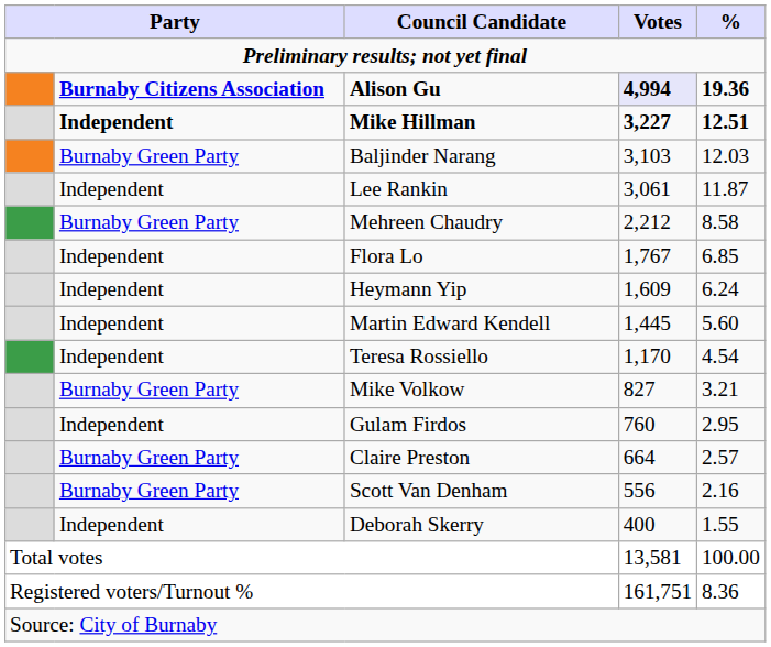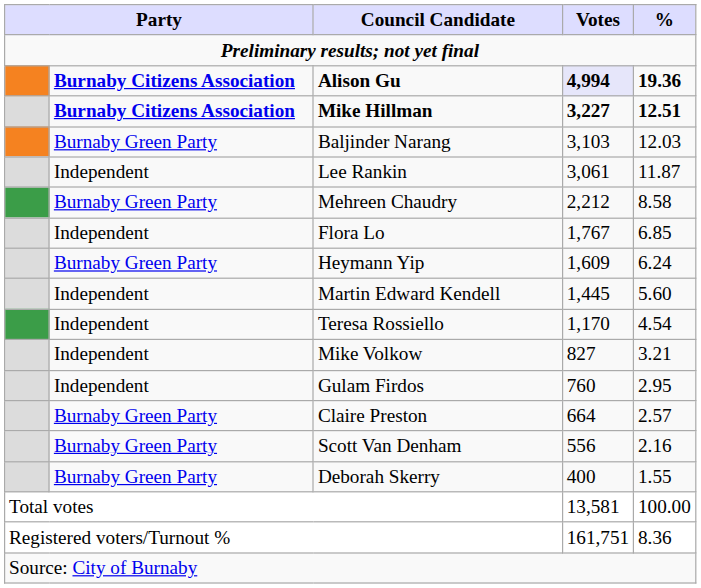Mike Hillman | column 2: Independent -> Burnaby Citizens Association
Heymann Yip | column 2: Independent -> Burnaby Green Party
Mike Volkow | column 2: Burnaby Green Party -> Independent
Deborah Skerry | column 2: Independent -> Burnaby Green Party
